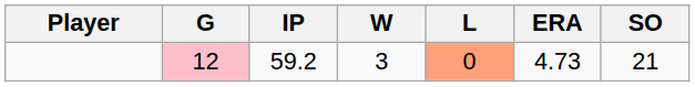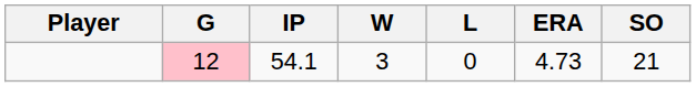row 2 | IP: 59.2 -> 54.1
row 2 | L: lightsalmon background -> no background
